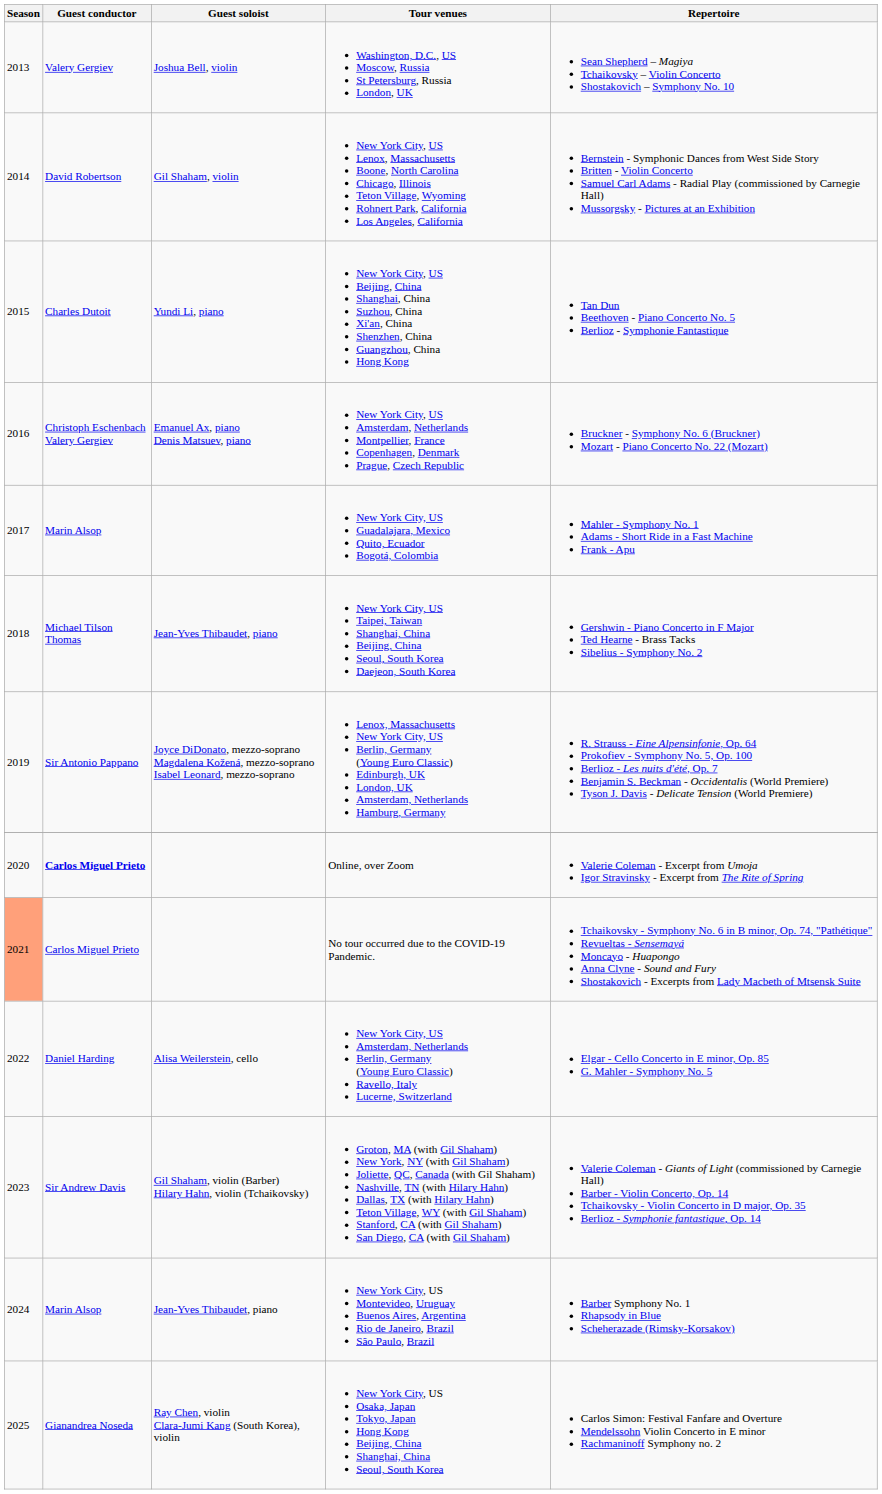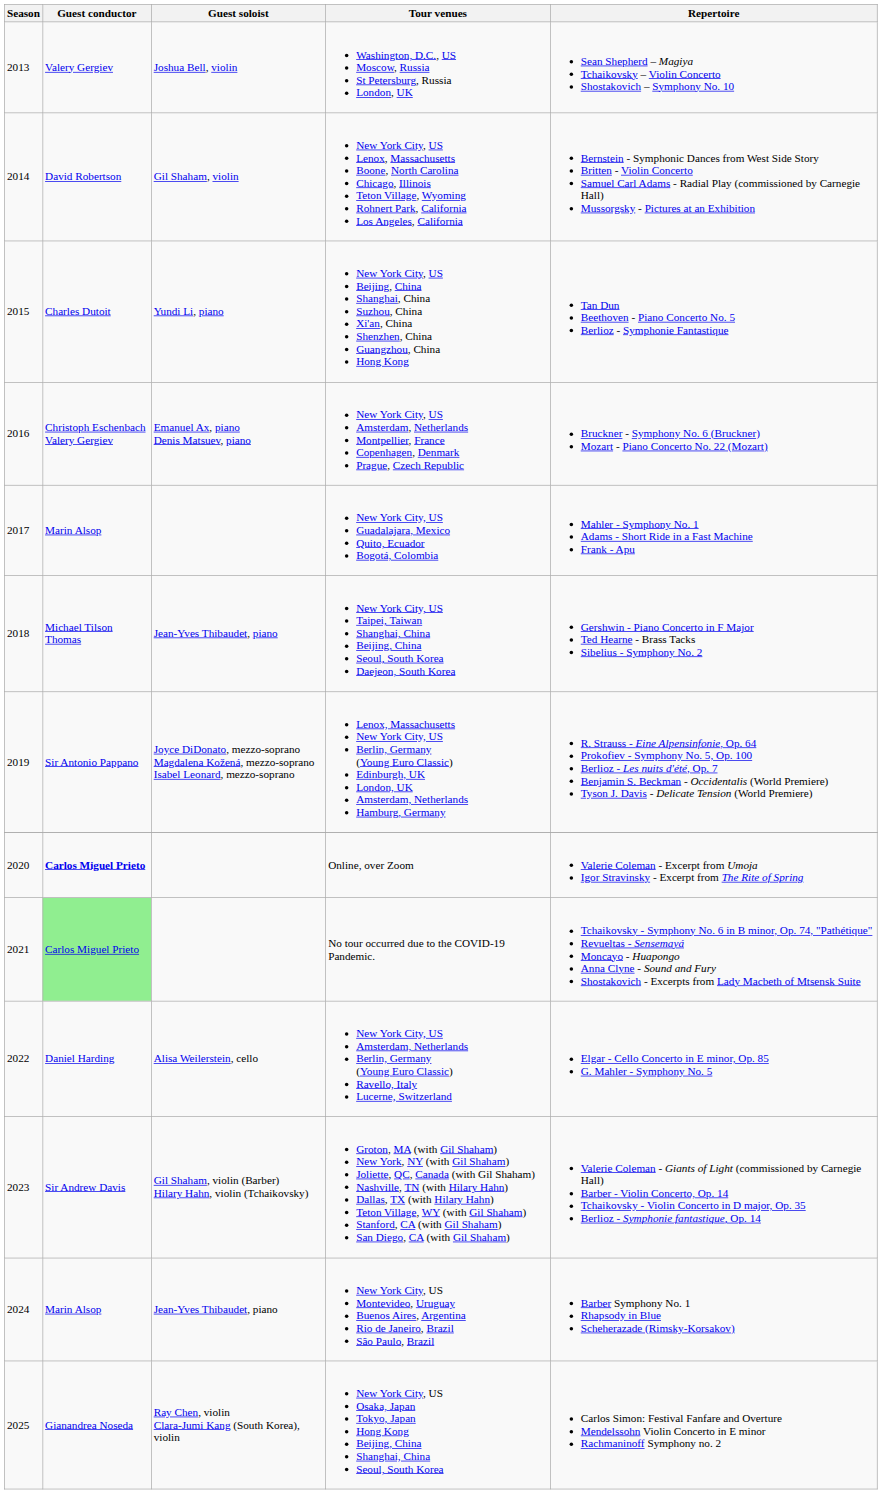No tour occurred due to the COVID-19 Pandemic. | Season: lightsalmon background -> no background
No tour occurred due to the COVID-19 Pandemic. | Guest conductor: no background -> lightgreen background
